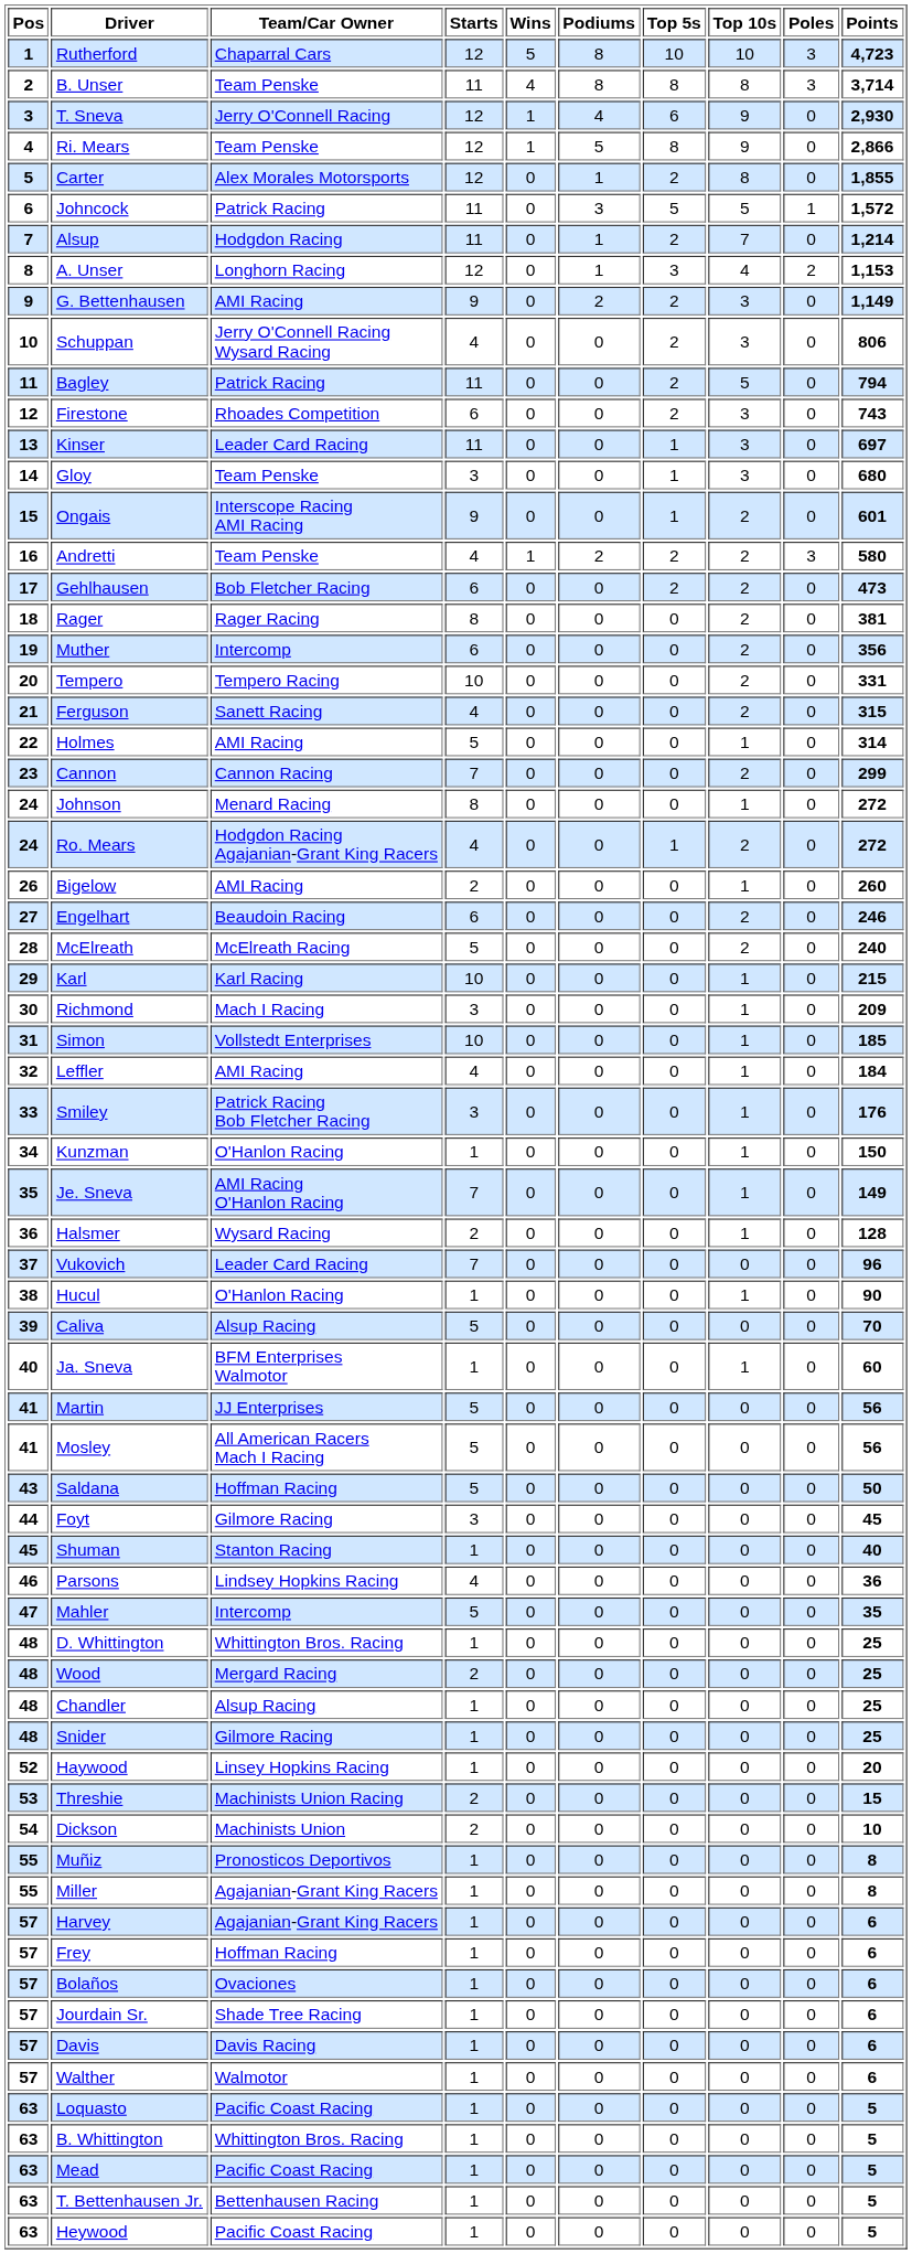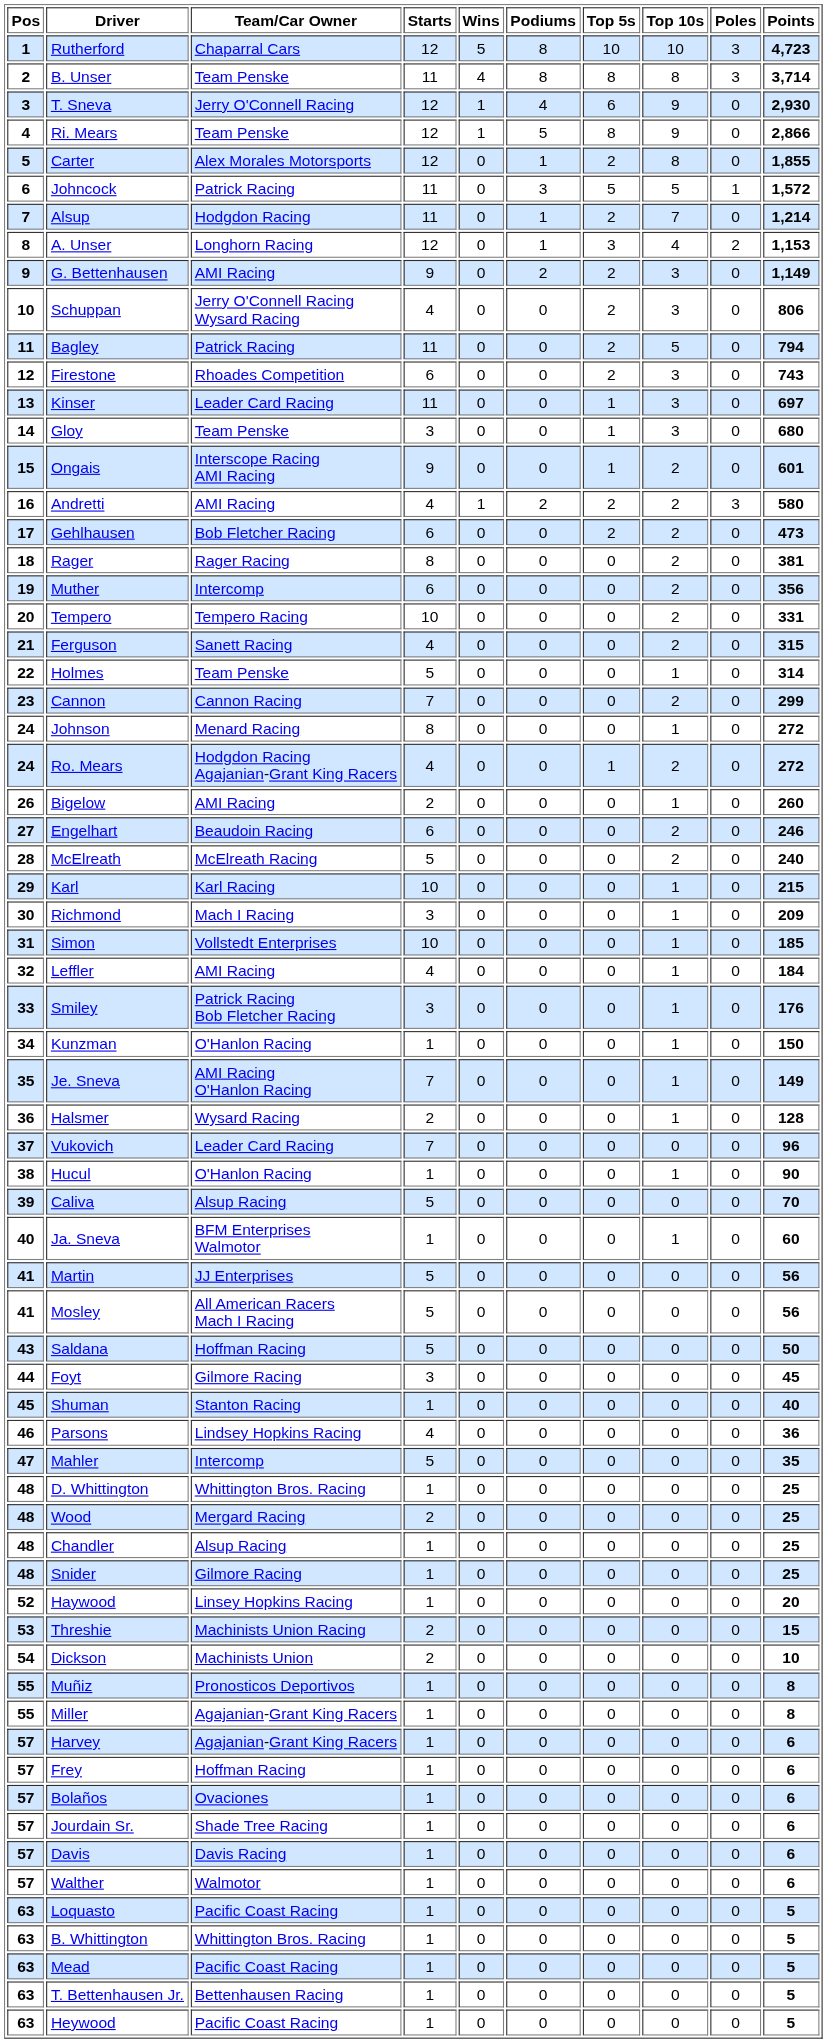Andretti | Team/Car Owner: Team Penske -> AMI Racing
Holmes | Team/Car Owner: AMI Racing -> Team Penske
